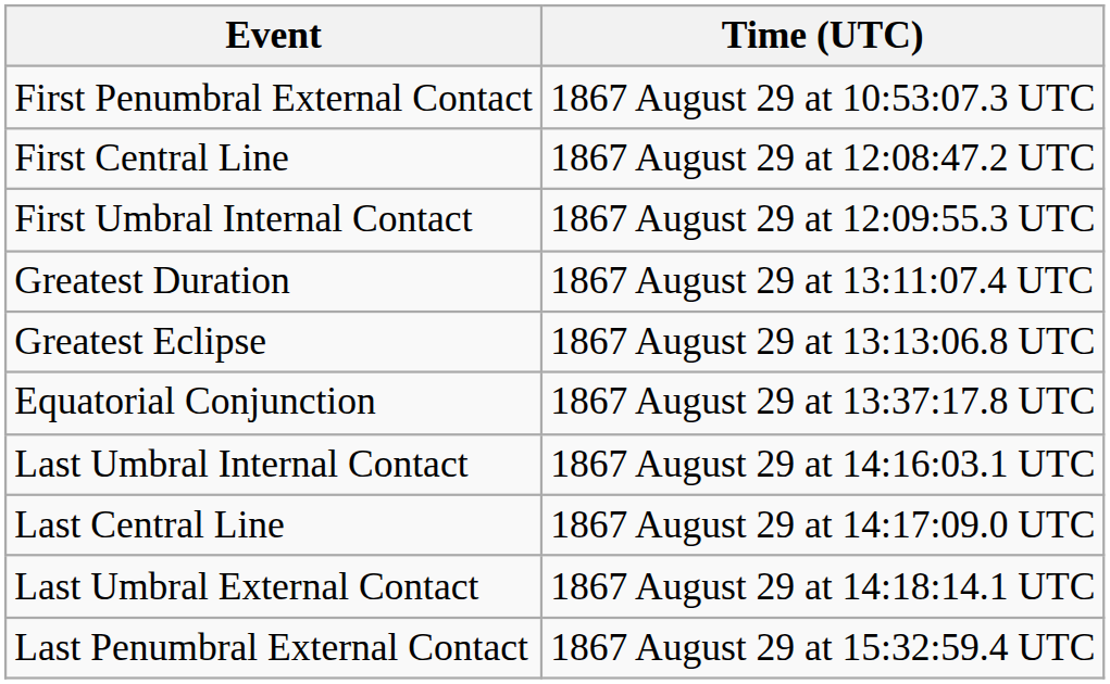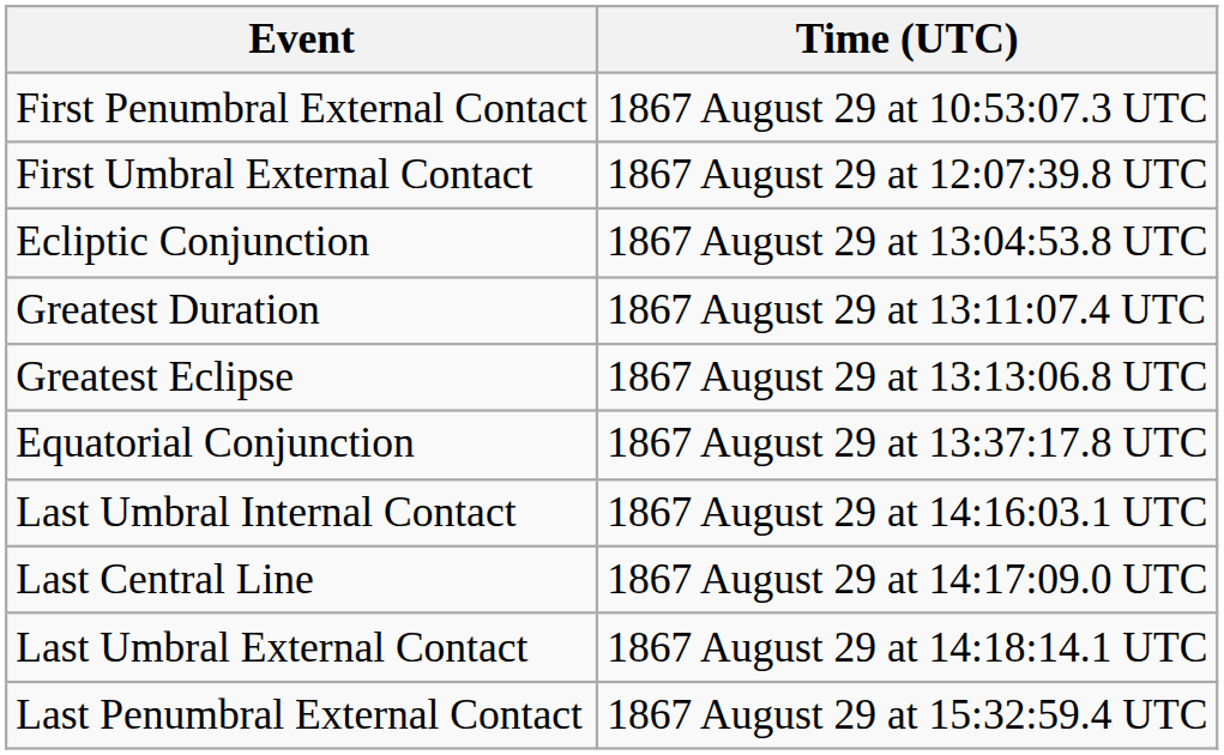+ row: First Umbral External Contact | 1867 August 29 at 12:07:39.8 UTC
- row: First Central Line | 1867 August 29 at 12:08:47.2 UTC
- row: First Umbral Internal Contact | 1867 August 29 at 12:09:55.3 UTC
+ row: Ecliptic Conjunction | 1867 August 29 at 13:04:53.8 UTC
